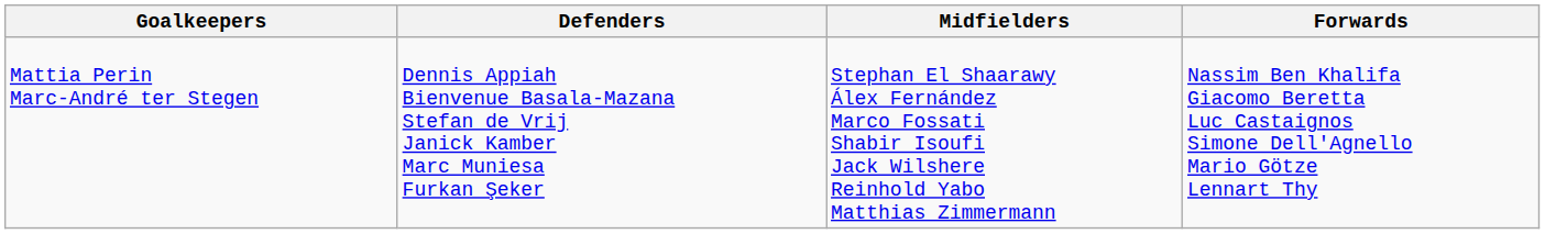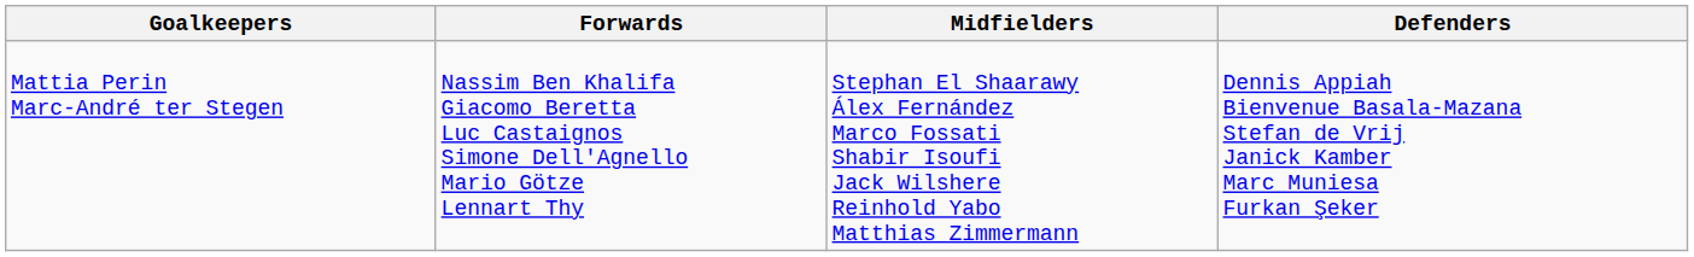columns swapped: Defenders <-> Forwards
